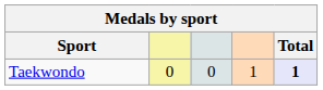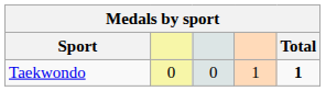Taekwondo | Total: lavender background -> no background
